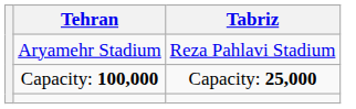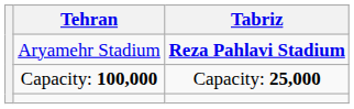Aryamehr Stadium | Tabriz: normal -> bold
